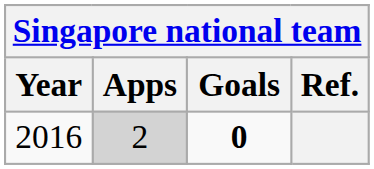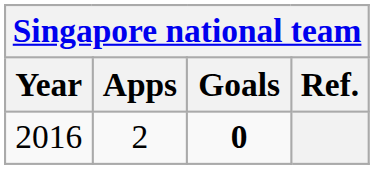2016 | Apps: lightgrey background -> no background
